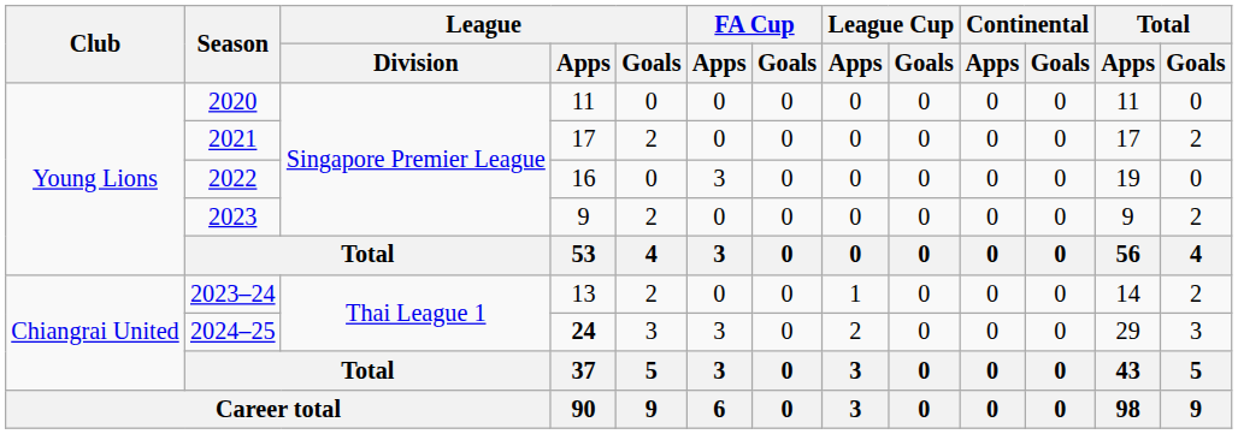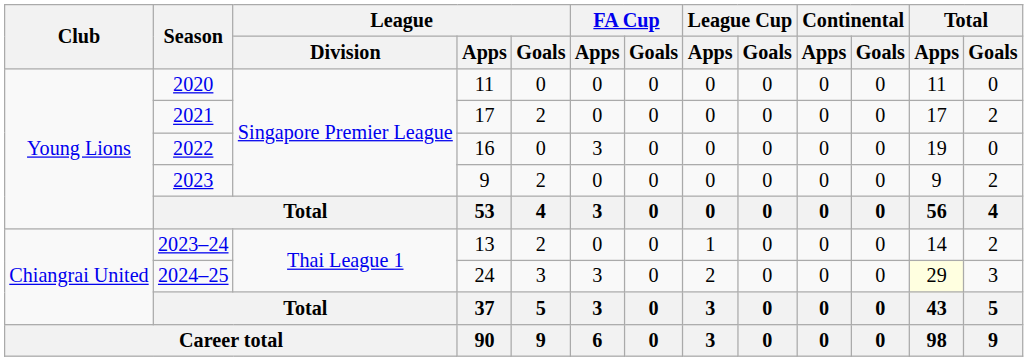2024–25 | League / Apps: bold -> normal
2024–25 | Total / Apps: no background -> lightyellow background
